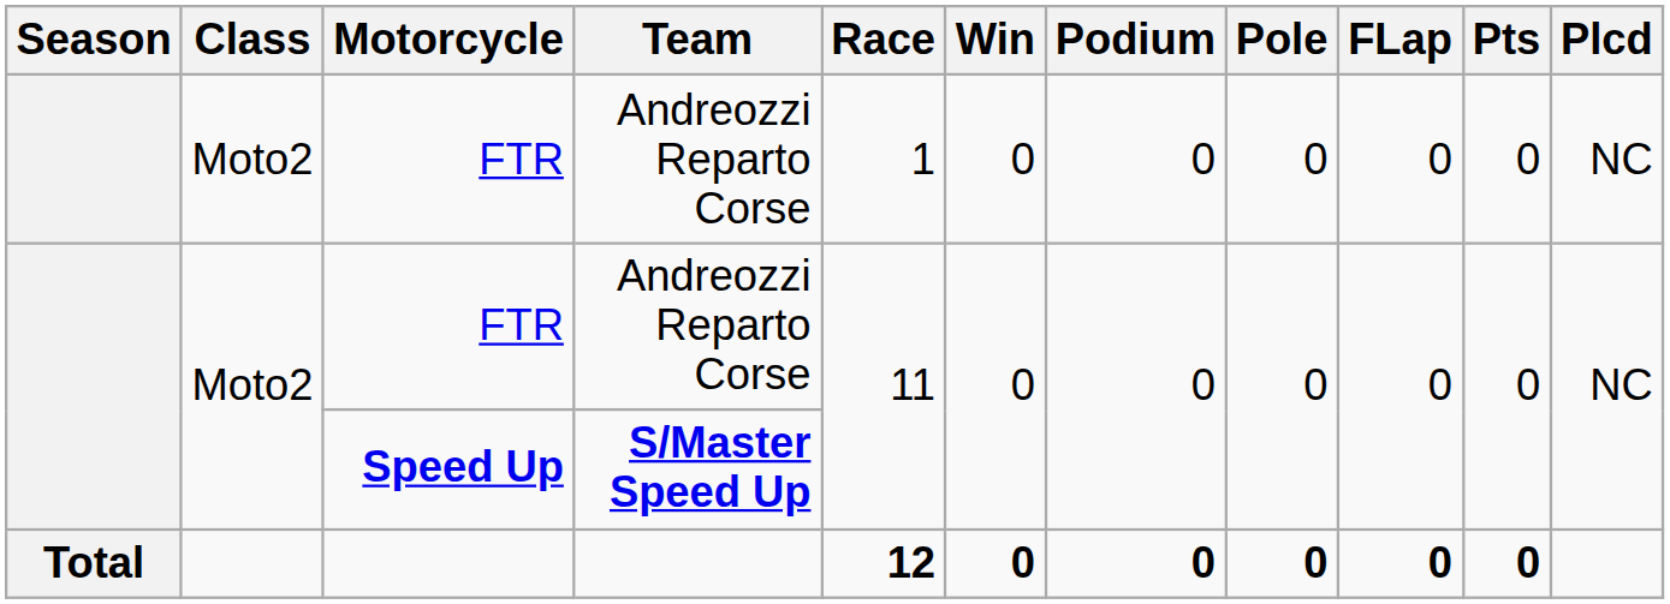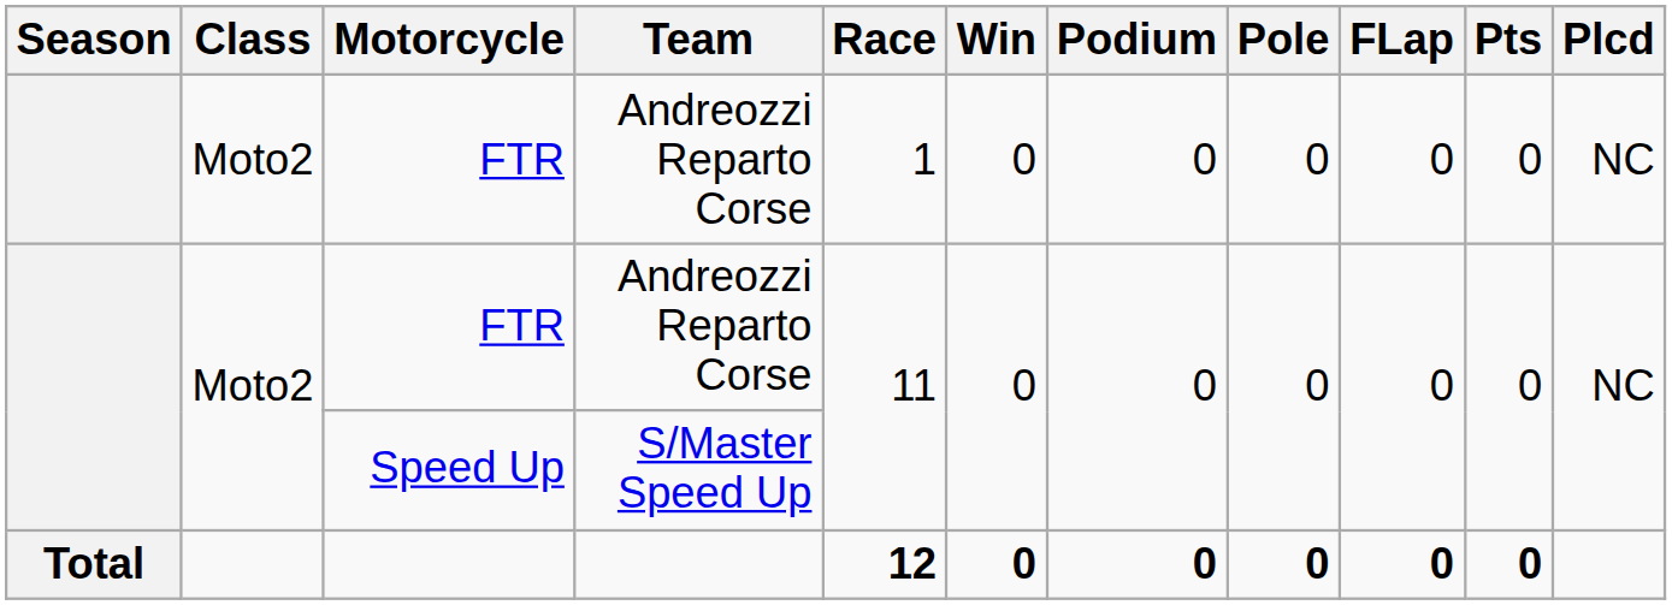Speed Up | Motorcycle: bold -> normal
Speed Up | Team: bold -> normal
